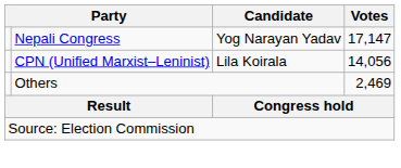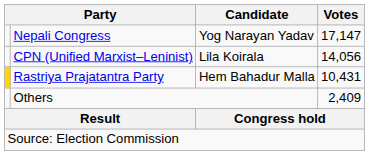+ row: Rastriya Prajatantra Party | Hem Bahadur Malla | 10,431
Others | Votes: 2,469 -> 2,409
